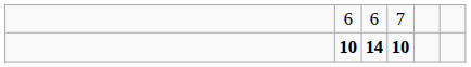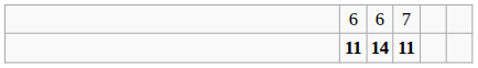row 2 | column 2: 10 -> 11
row 2 | column 4: 10 -> 11
